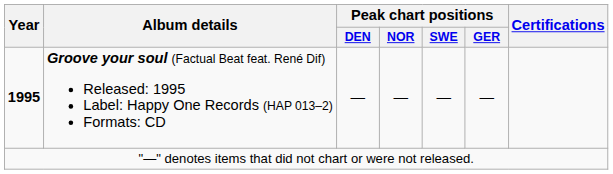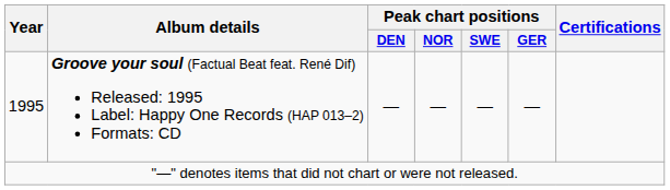1995 | Year: bold -> normal
